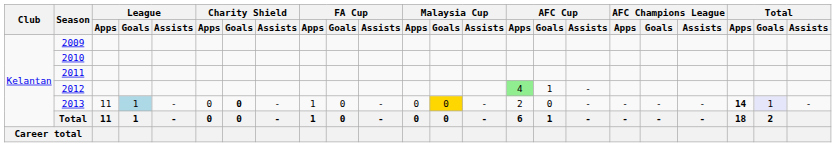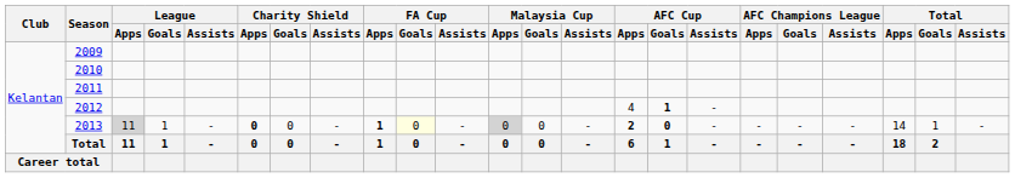2012 | AFC Cup / Apps: lightgreen background -> no background
2012 | AFC Cup / Goals: normal -> bold
2013 | League / Apps: no background -> lightgrey background
2013 | League / Goals: lightblue background -> no background
2013 | Charity Shield / Apps: normal -> bold
2013 | Charity Shield / Goals: bold -> normal
2013 | FA Cup / Apps: normal -> bold
2013 | FA Cup / Goals: no background -> lightyellow background
2013 | Malaysia Cup / Apps: no background -> lightgrey background
2013 | Malaysia Cup / Goals: gold background -> no background
2013 | AFC Cup / Apps: normal -> bold
2013 | AFC Cup / Goals: normal -> bold
2013 | Total / Apps: bold -> normal
2013 | Total / Goals: lavender background -> no background
